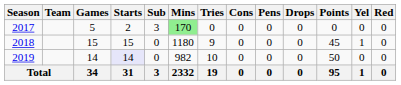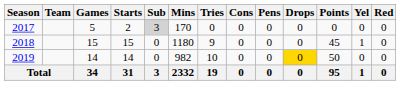2017 | Sub: no background -> lightgrey background
2017 | Mins: lightgreen background -> no background
2019 | Starts: lavender background -> no background
2019 | Drops: no background -> gold background
